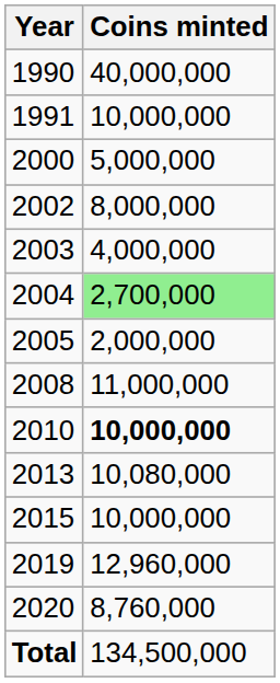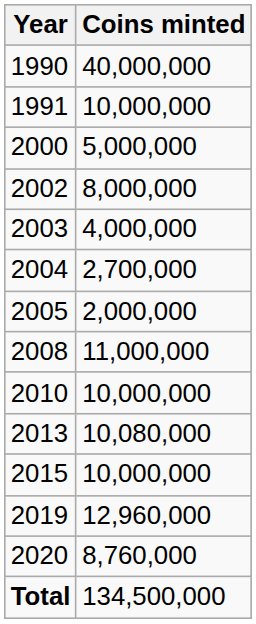2004 | Coins minted: lightgreen background -> no background
2010 | Coins minted: bold -> normal
